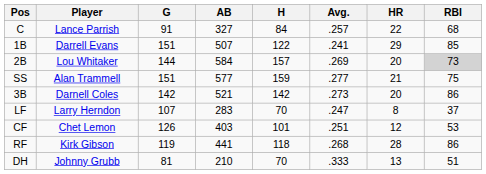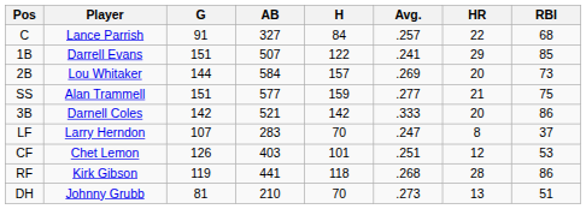2B | RBI: lightgrey background -> no background
3B | Avg.: .273 -> .333
DH | Avg.: .333 -> .273
